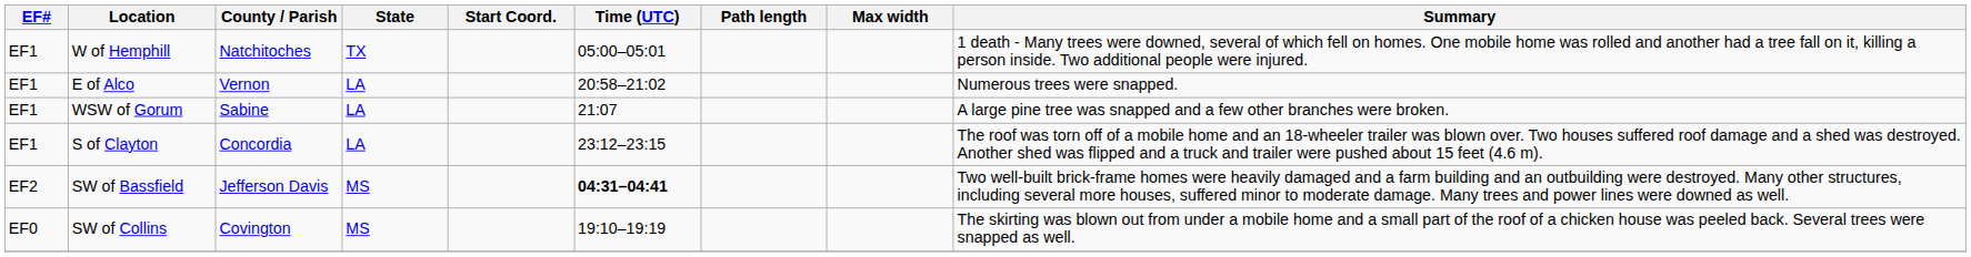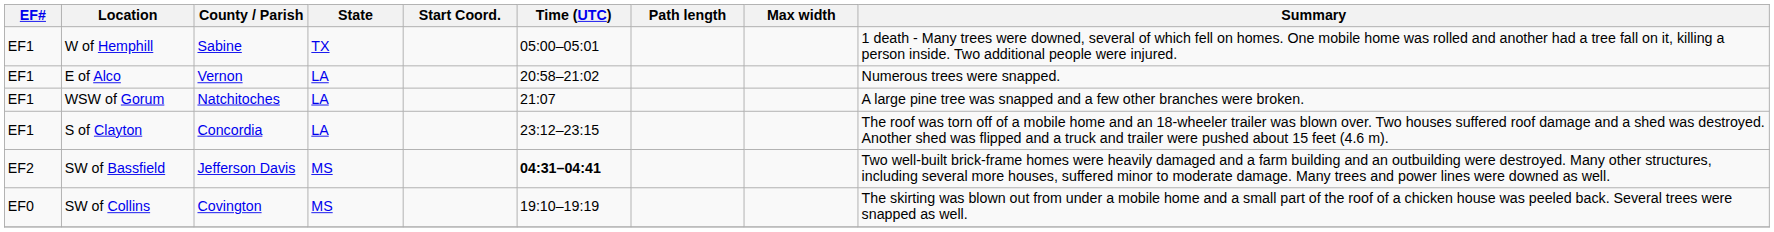W of Hemphill | County / Parish: Natchitoches -> Sabine
WSW of Gorum | County / Parish: Sabine -> Natchitoches
